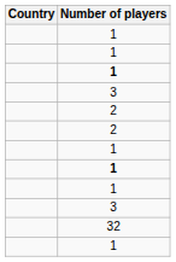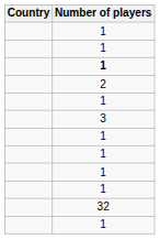row 5 | Number of players: 3 -> 2
row 6 | Number of players: 2 -> 1
row 7 | Number of players: 2 -> 3
row 9 | Number of players: bold -> normal
row 11 | Number of players: 3 -> 1
